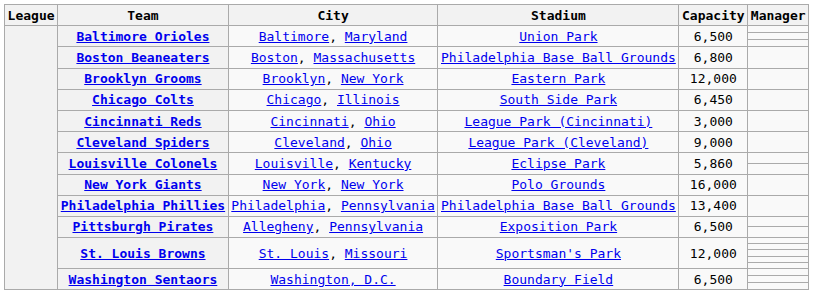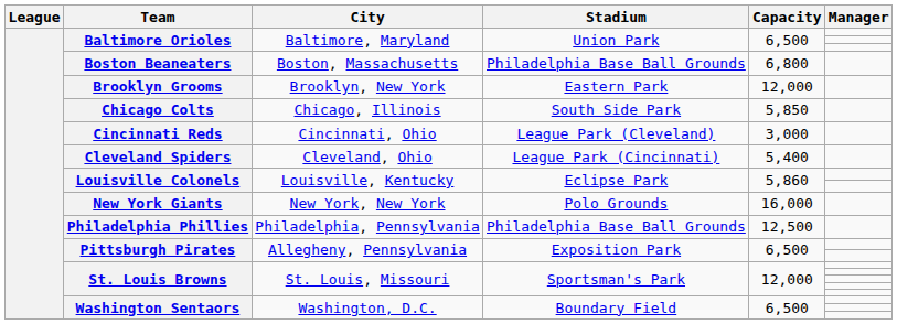Chicago Colts | Capacity: 6,450 -> 5,850
Cincinnati Reds | Stadium: League Park (Cincinnati) -> League Park (Cleveland)
Cleveland Spiders | Stadium: League Park (Cleveland) -> League Park (Cincinnati)
Cleveland Spiders | Capacity: 9,000 -> 5,400
Philadelphia Phillies | Capacity: 13,400 -> 12,500
